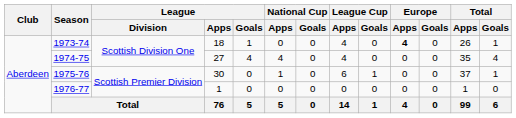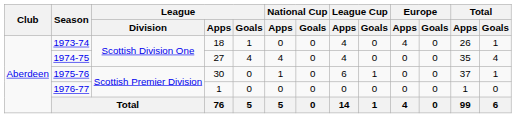1973-74 | Europe / Apps: bold -> normal
